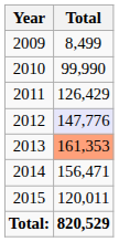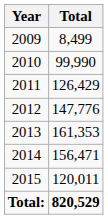2012 | Total: lavender background -> no background
2013 | Total: lightsalmon background -> no background
